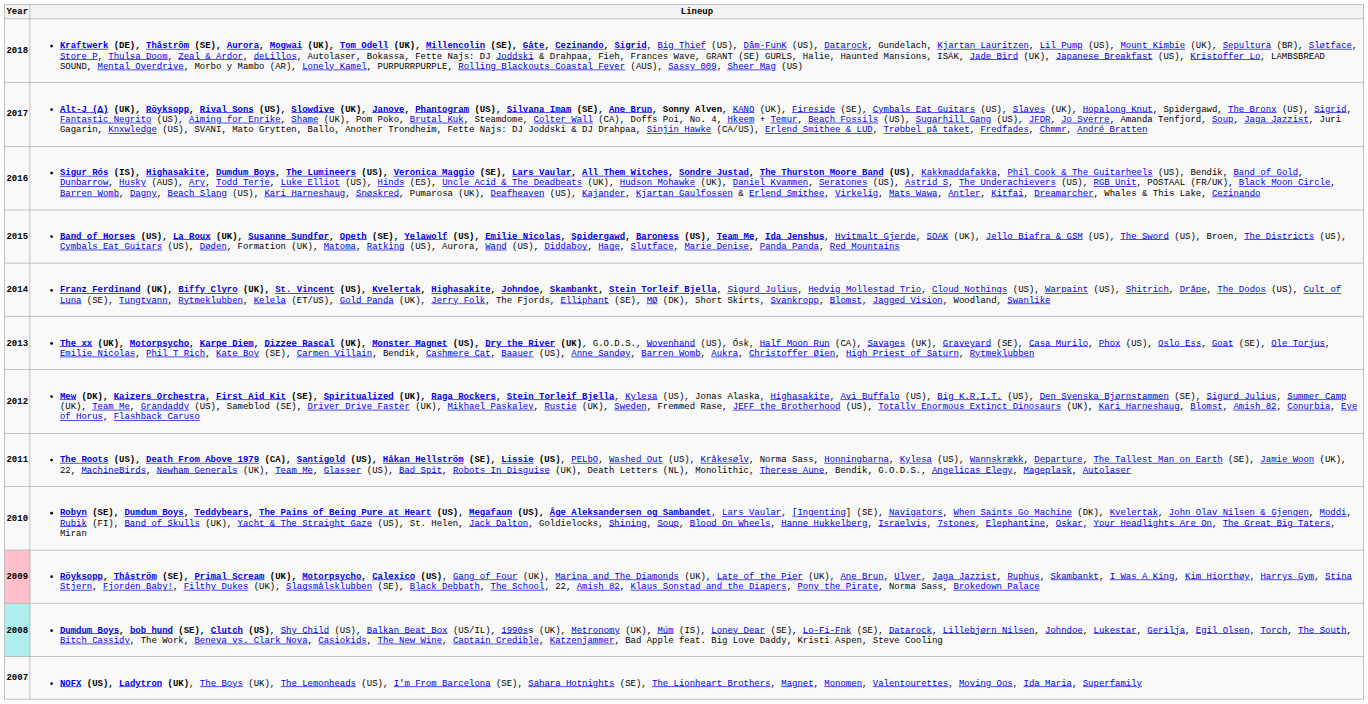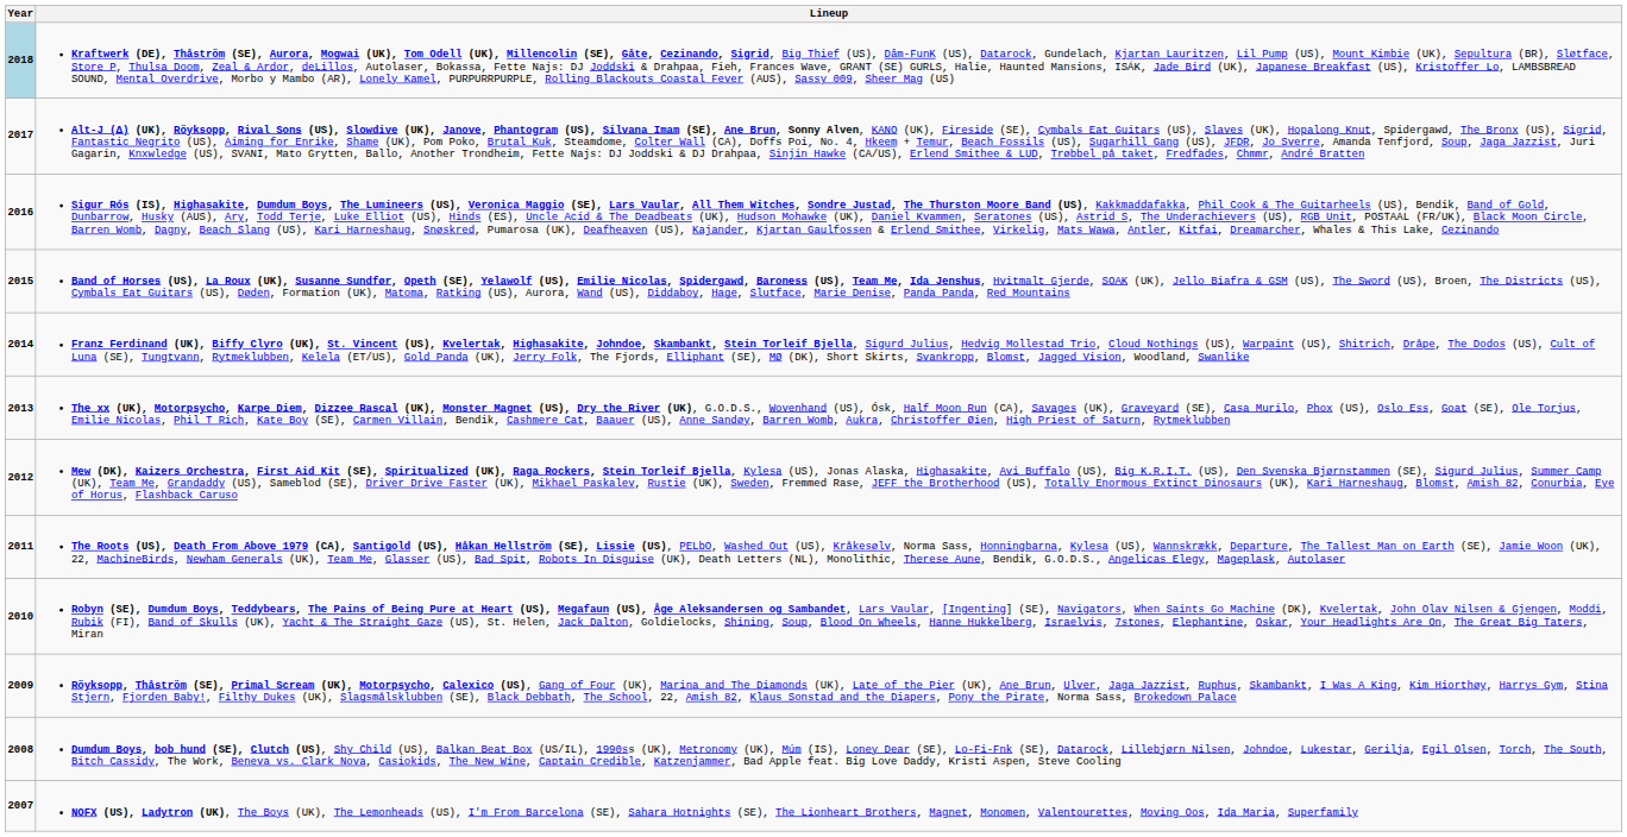row 2 | Year: no background -> lightblue background
row 11 | Year: pink background -> no background
row 12 | Year: paleturquoise background -> no background
